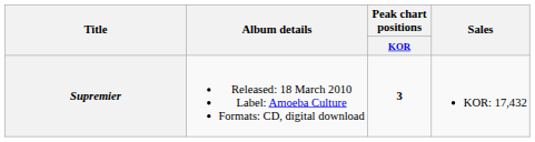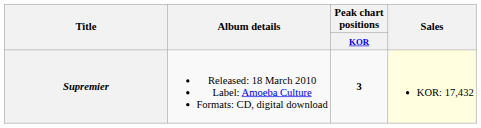Supremier | Sales: no background -> lightyellow background
